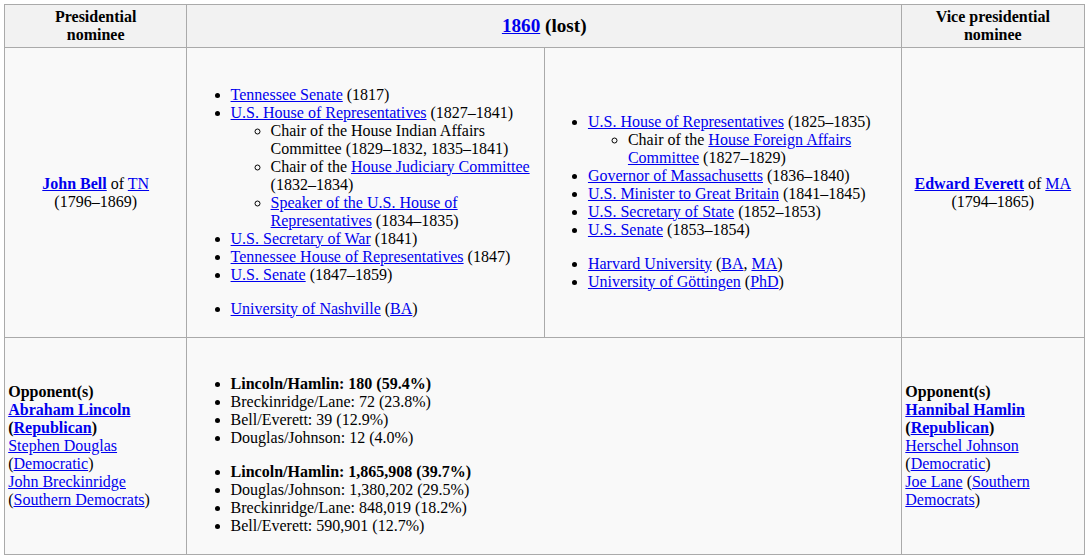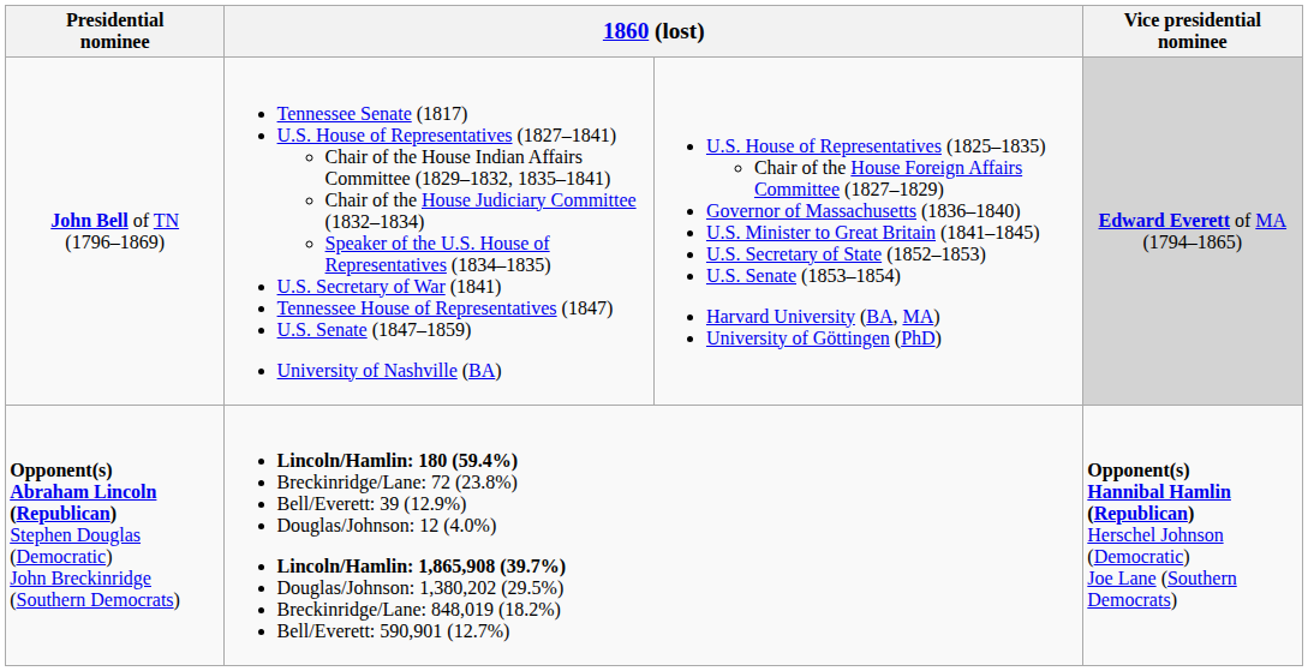John Bell of TN (1796–1869) | Vice presidential nominee: no background -> lightgrey background
